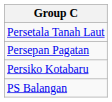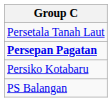row 3 | column 1: normal -> bold
